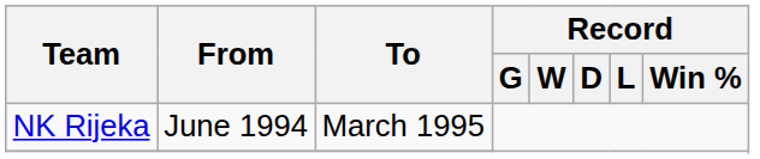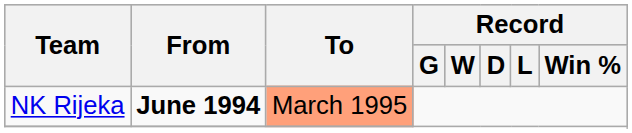NK Rijeka | From: normal -> bold
NK Rijeka | To: no background -> lightsalmon background
